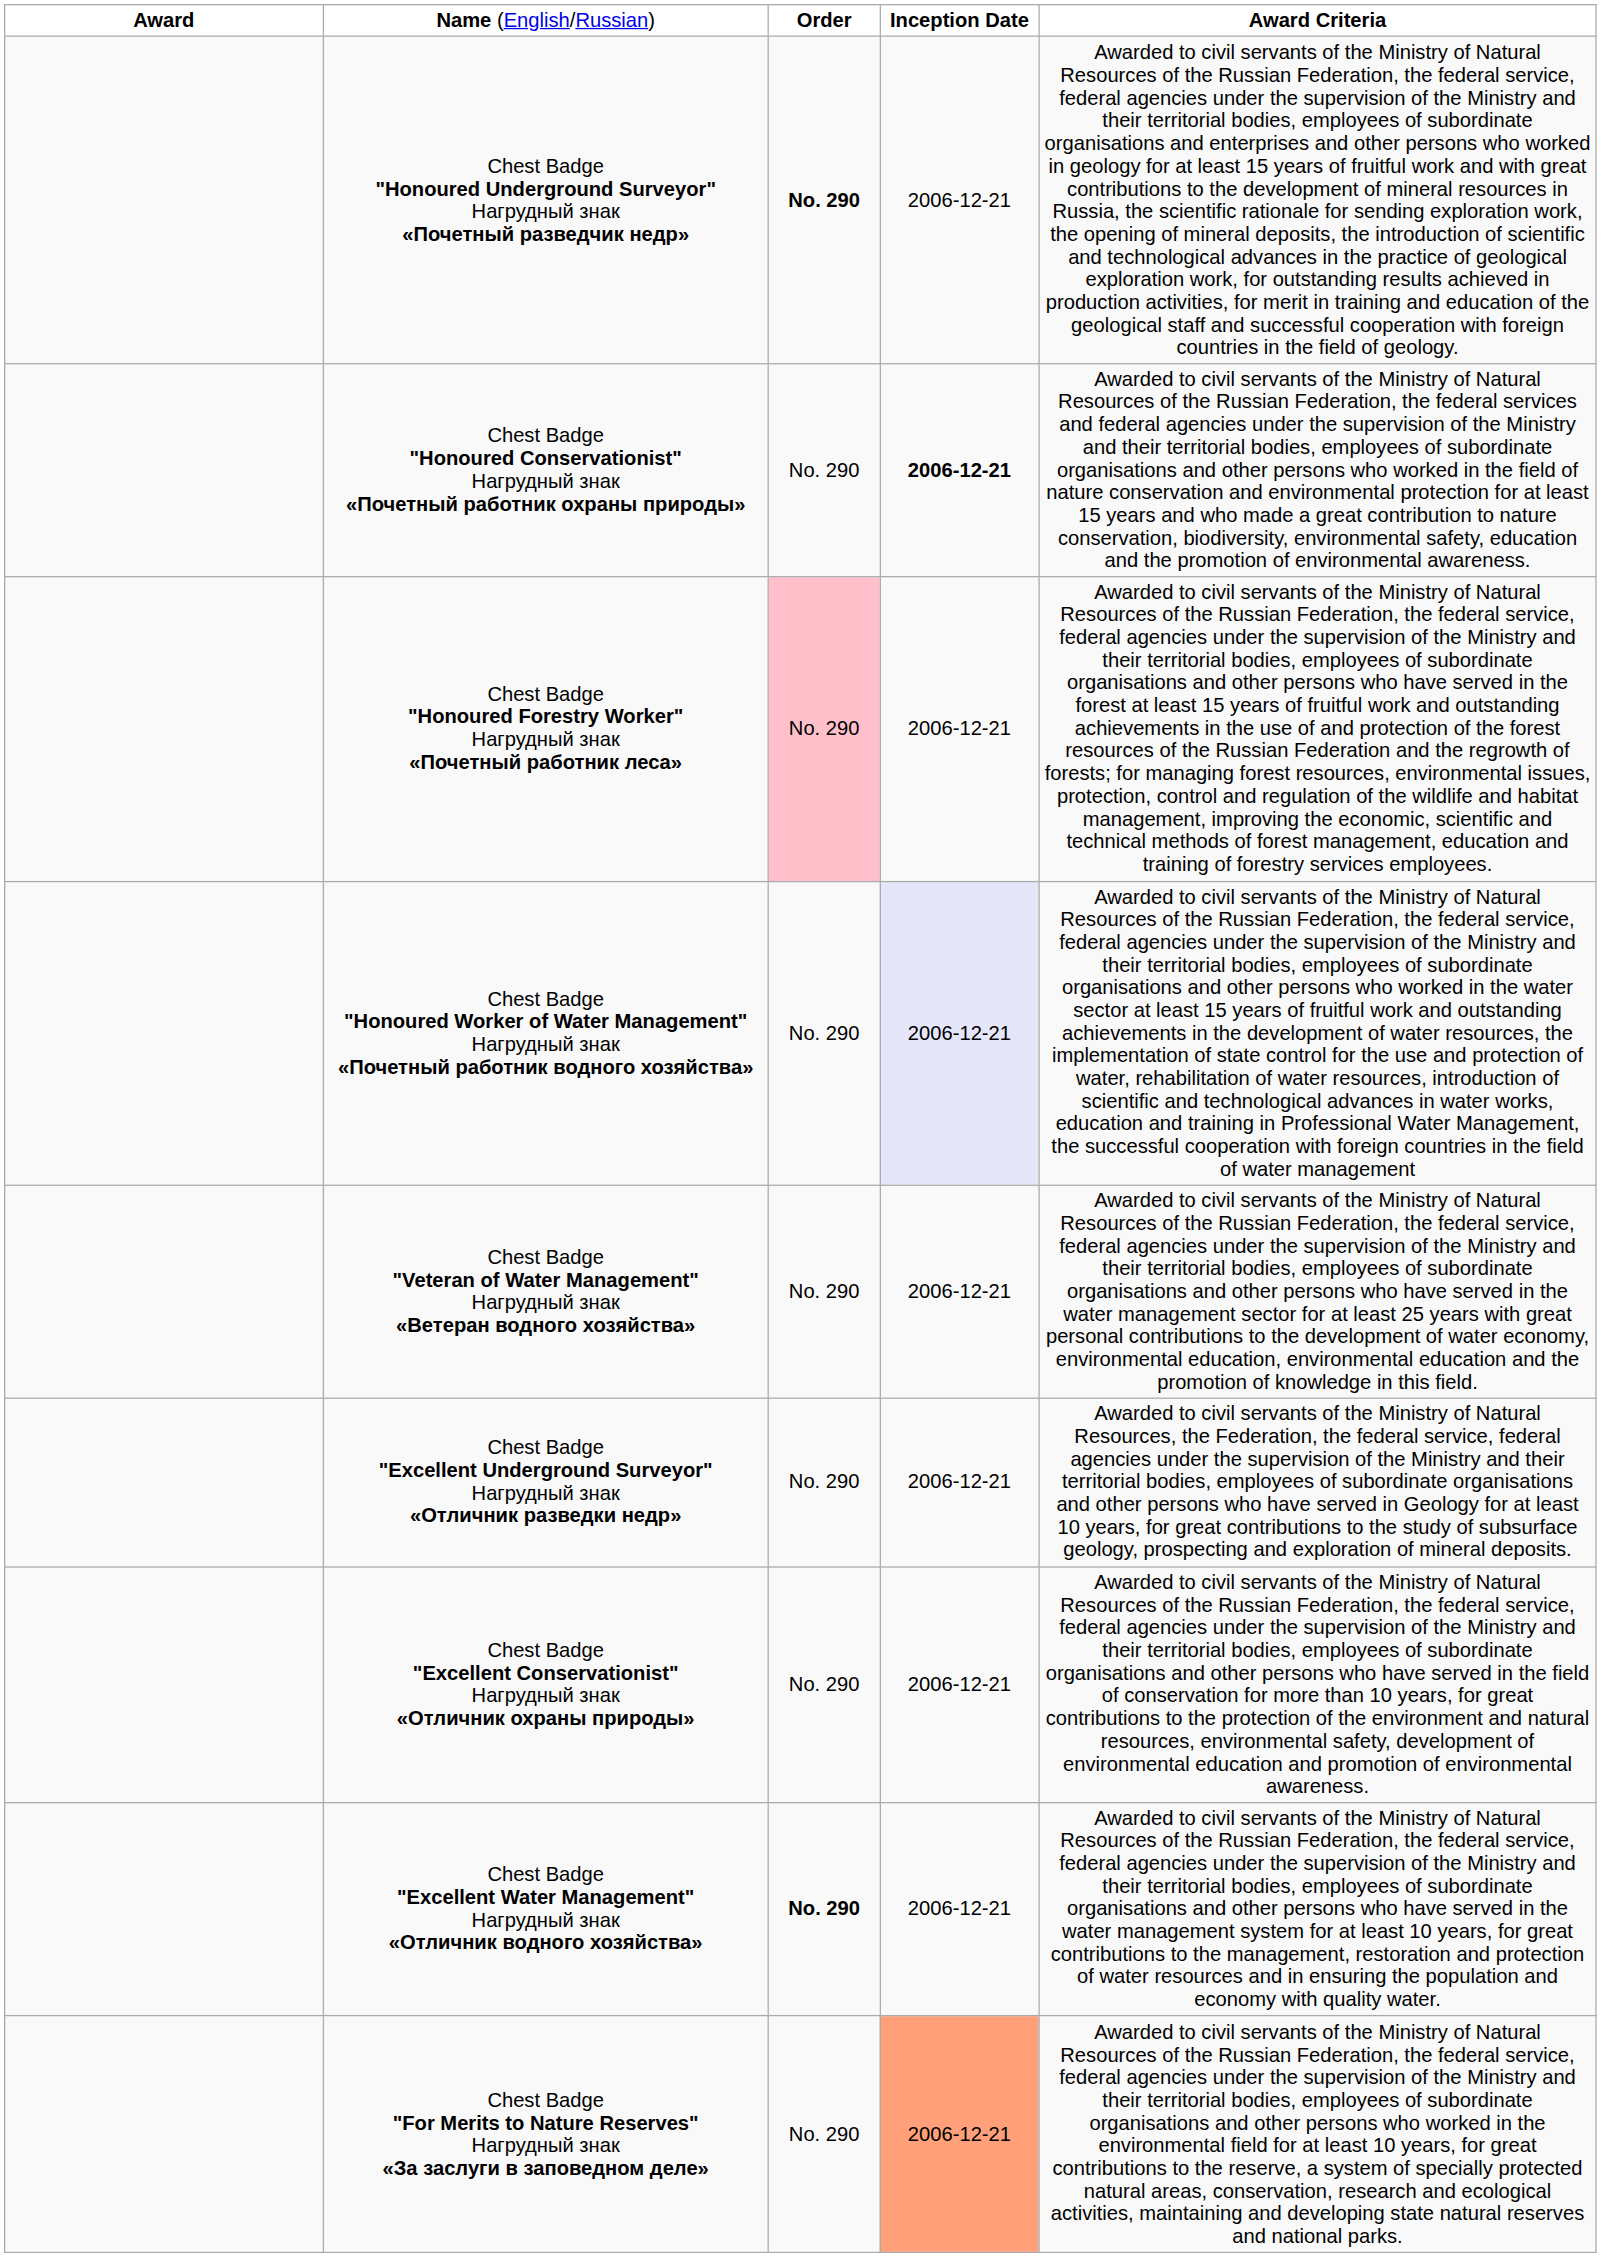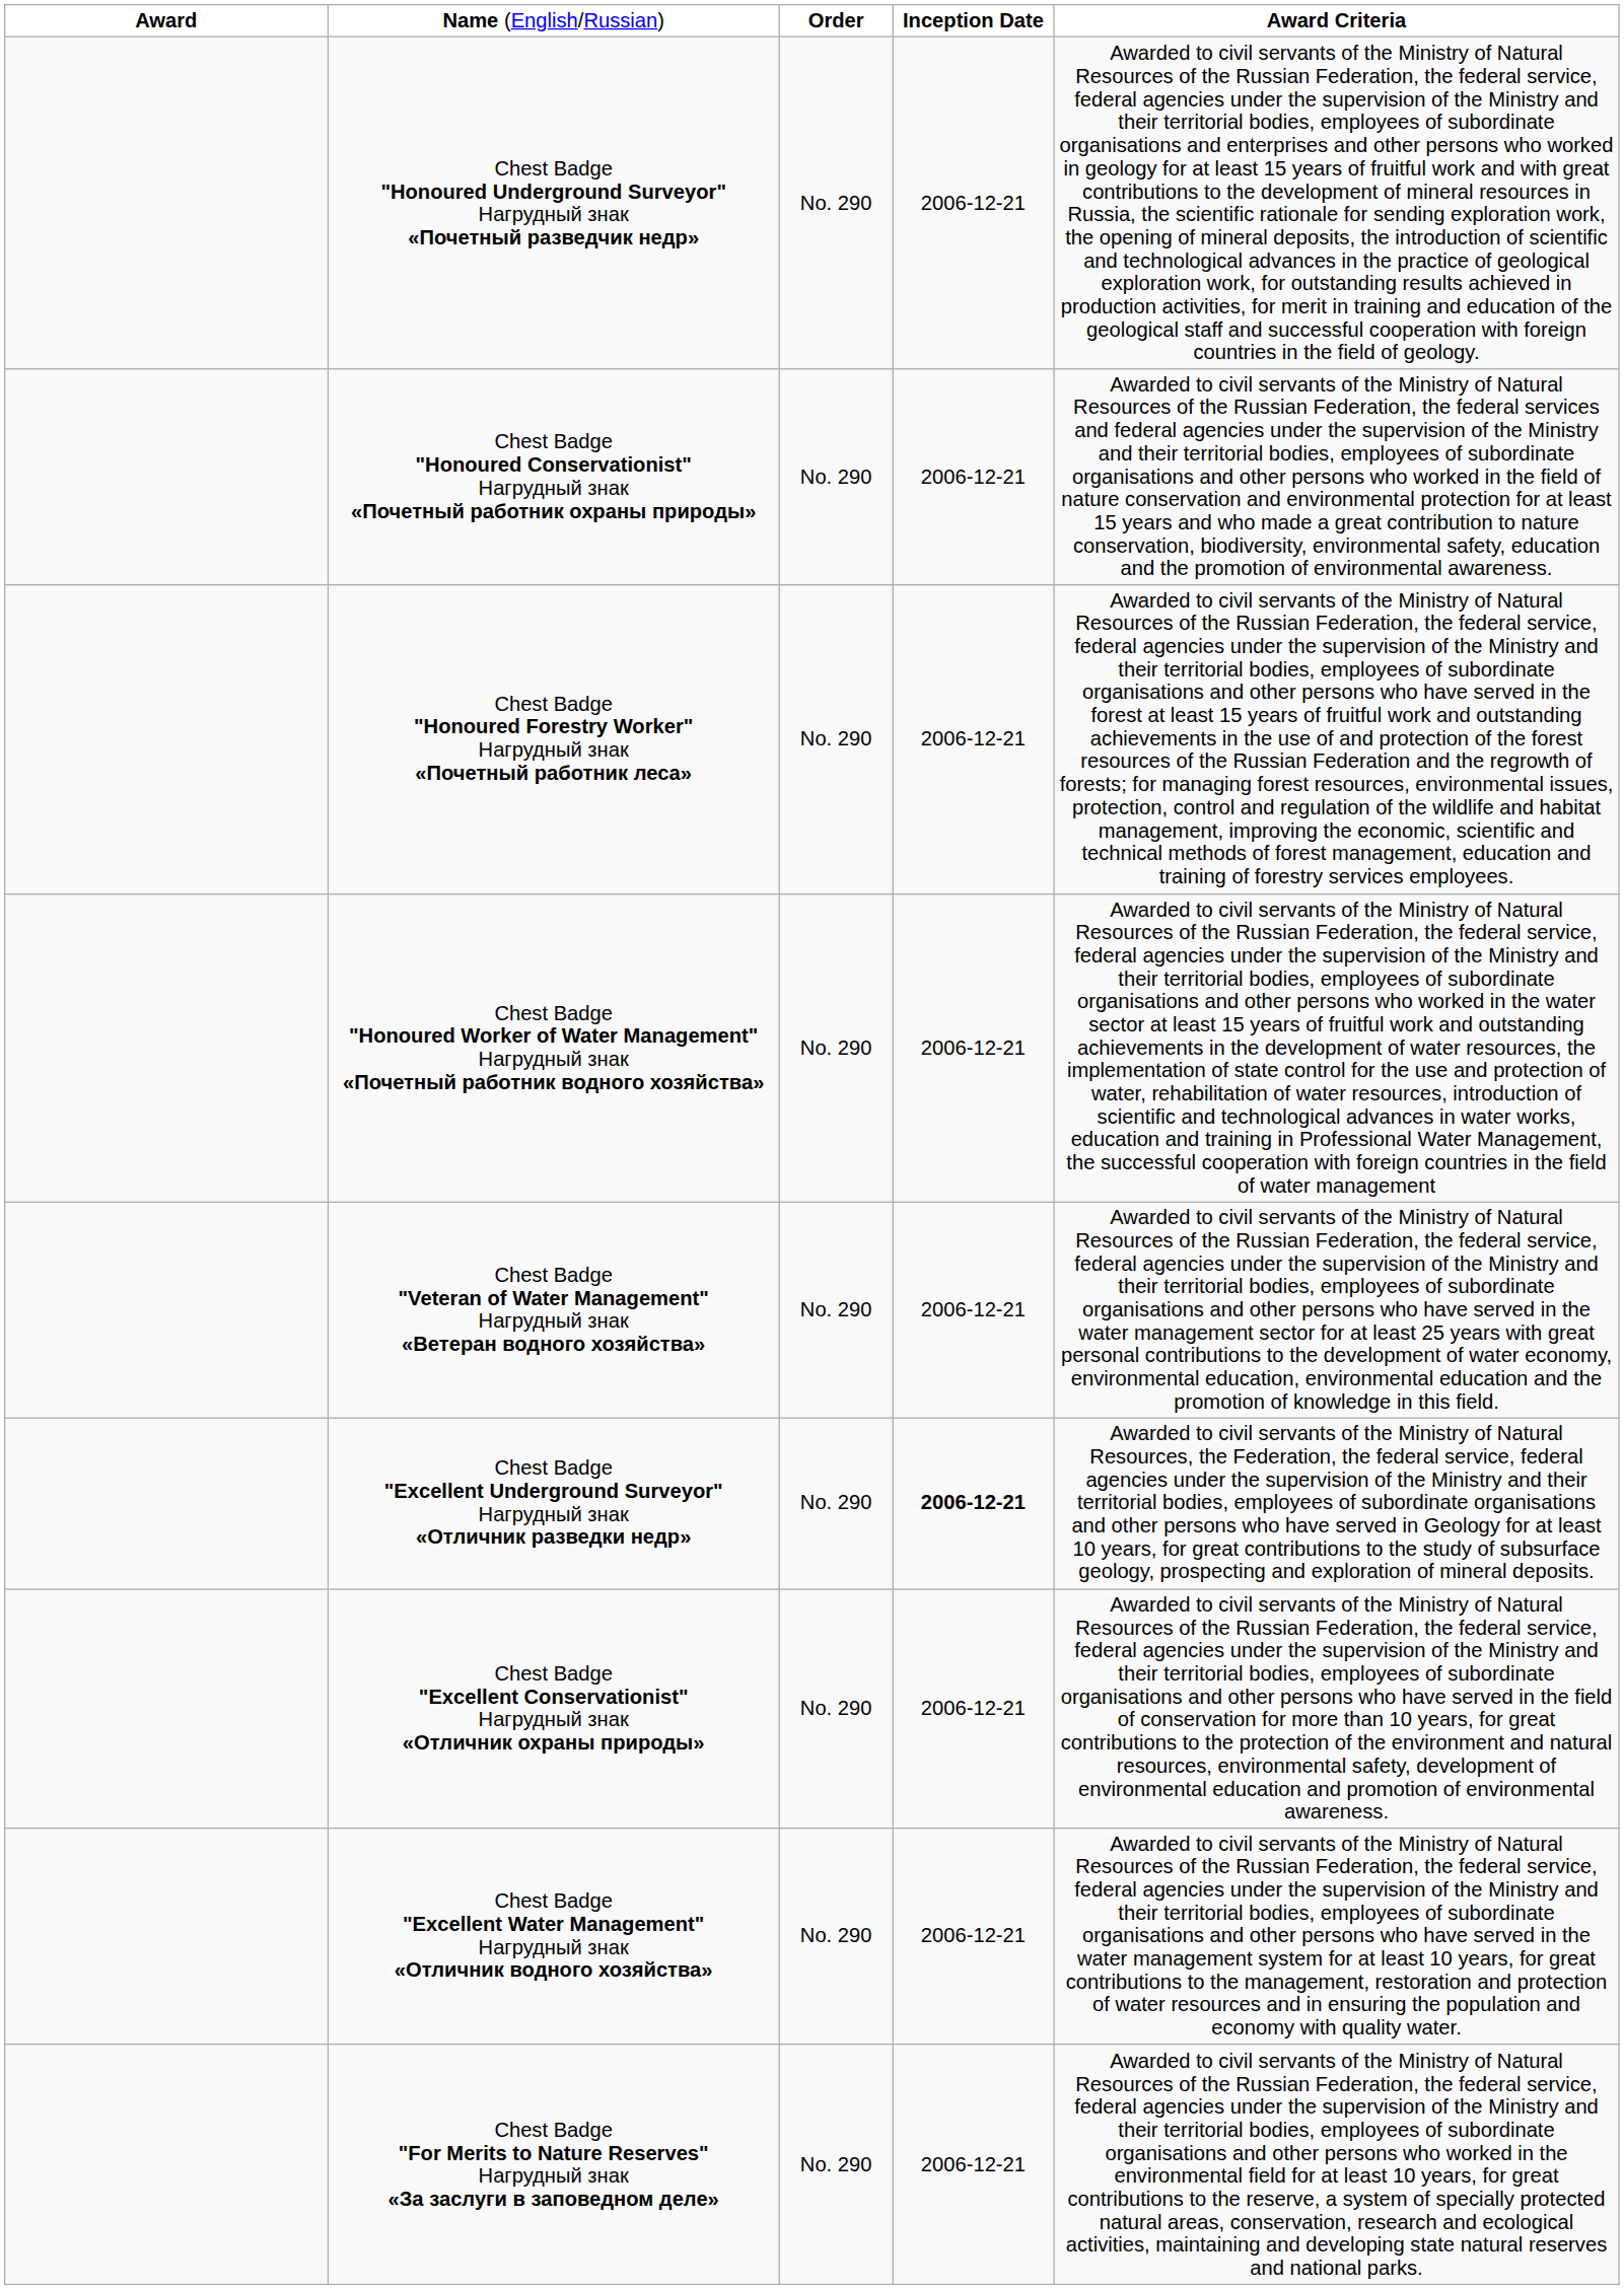row 2 | column 3: bold -> normal
row 3 | column 4: bold -> normal
row 4 | column 3: pink background -> no background
row 5 | column 4: lavender background -> no background
row 7 | column 4: normal -> bold
row 9 | column 3: bold -> normal
row 10 | column 4: lightsalmon background -> no background
